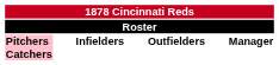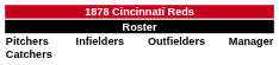Pitchers Catchers | column 1: pink background -> no background
